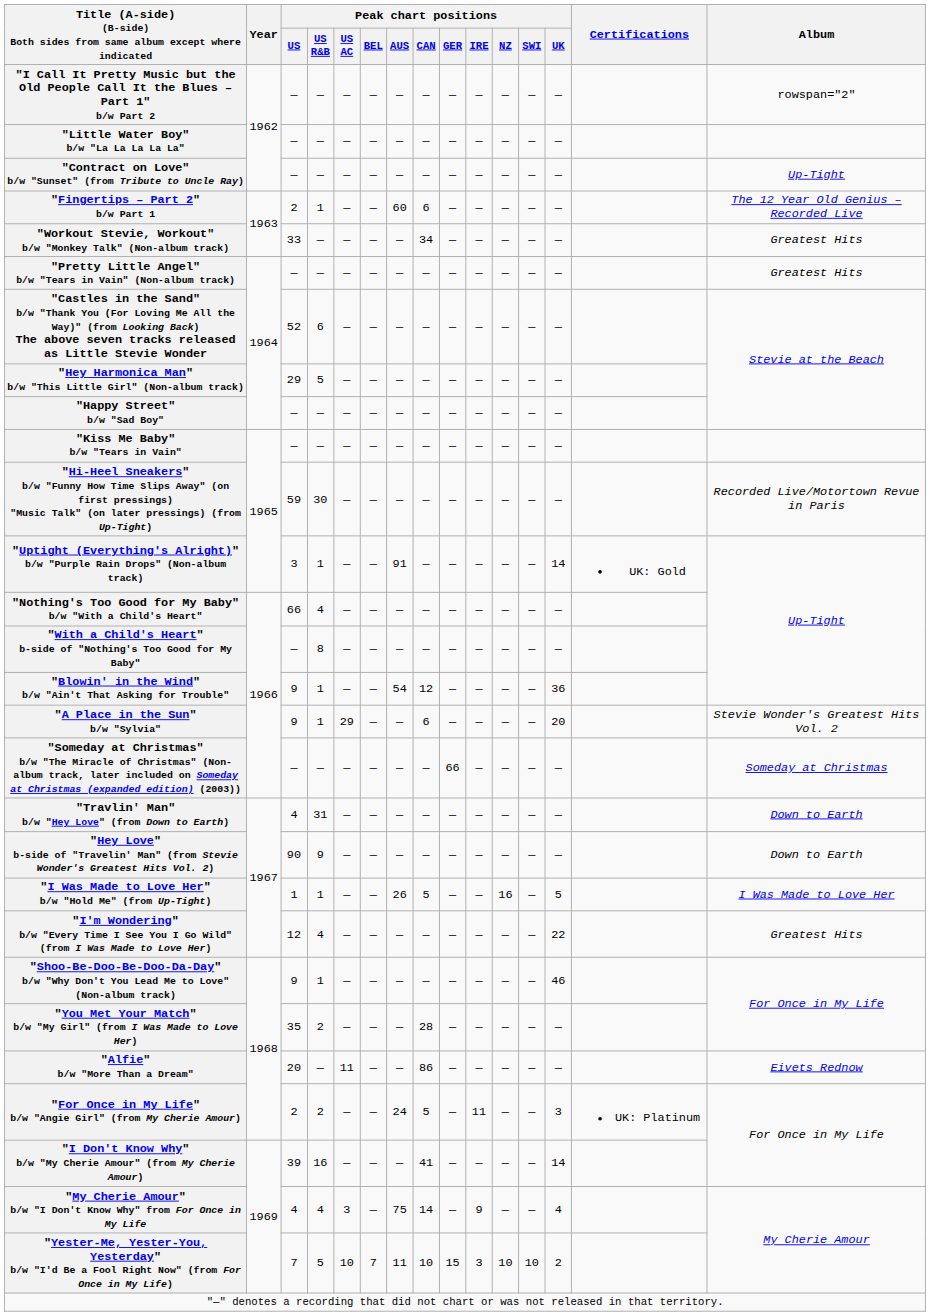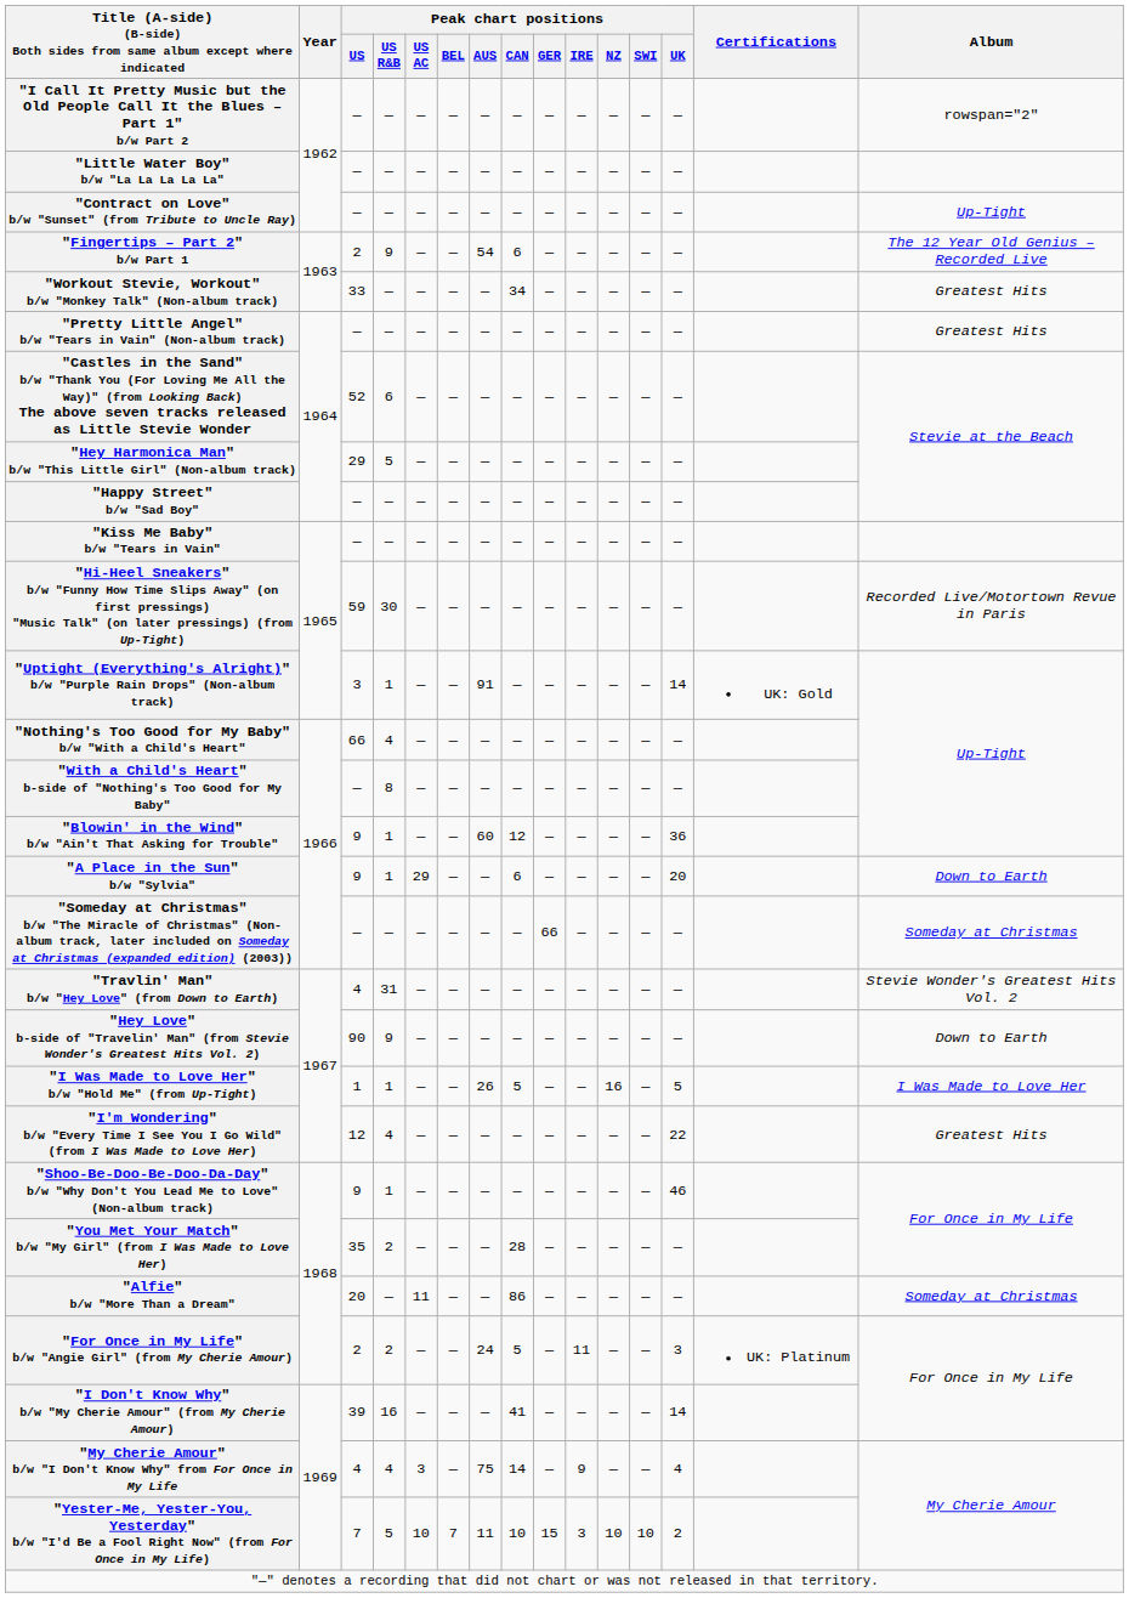"Fingertips – Part 2" b/w Part 1 | Peak chart positions / US R&B: 1 -> 9
"Fingertips – Part 2" b/w Part 1 | Peak chart positions / AUS: 60 -> 54
"Blowin' in the Wind" b/w "Ain't That Asking for Trouble" | Peak chart positions / AUS: 54 -> 60
"A Place in the Sun" b/w "Sylvia" | Album: Stevie Wonder's Greatest Hits Vol. 2 -> Down to Earth
"Travlin' Man" b/w "Hey Love" (from Down to Earth) | Album: Down to Earth -> Stevie Wonder's Greatest Hits Vol. 2
"Alfie" b/w "More Than a Dream" | Album: Eivets Rednow -> Someday at Christmas
